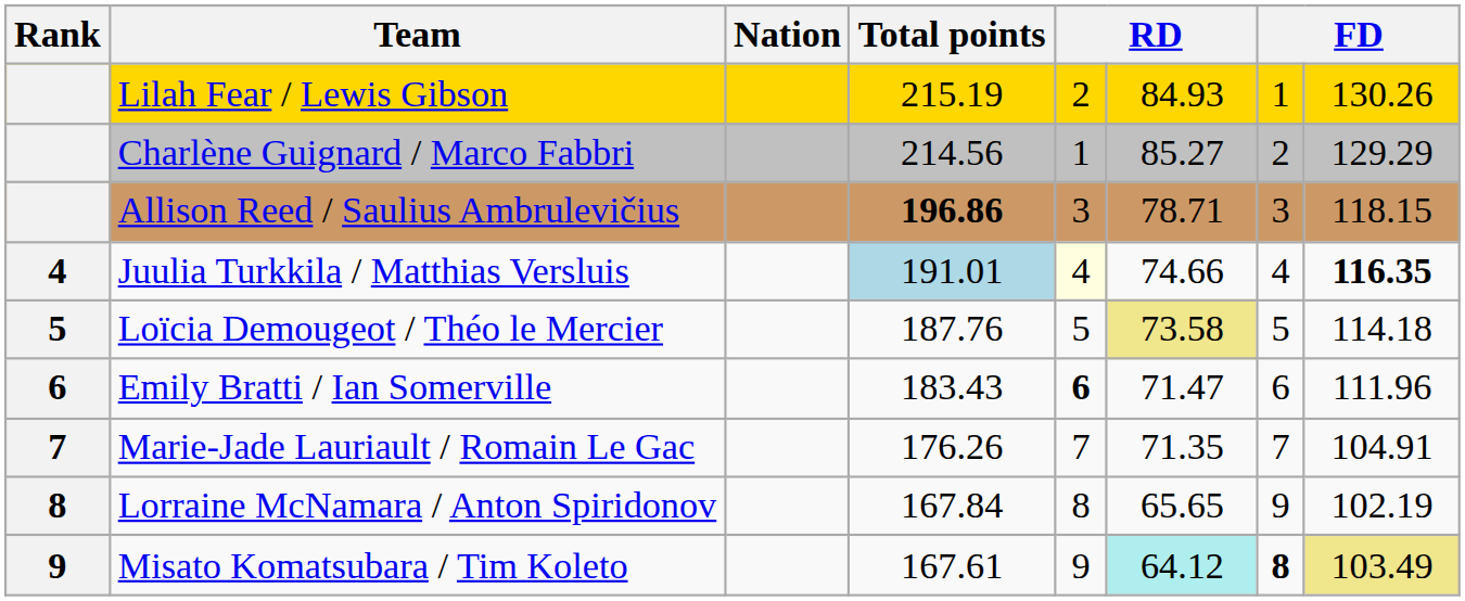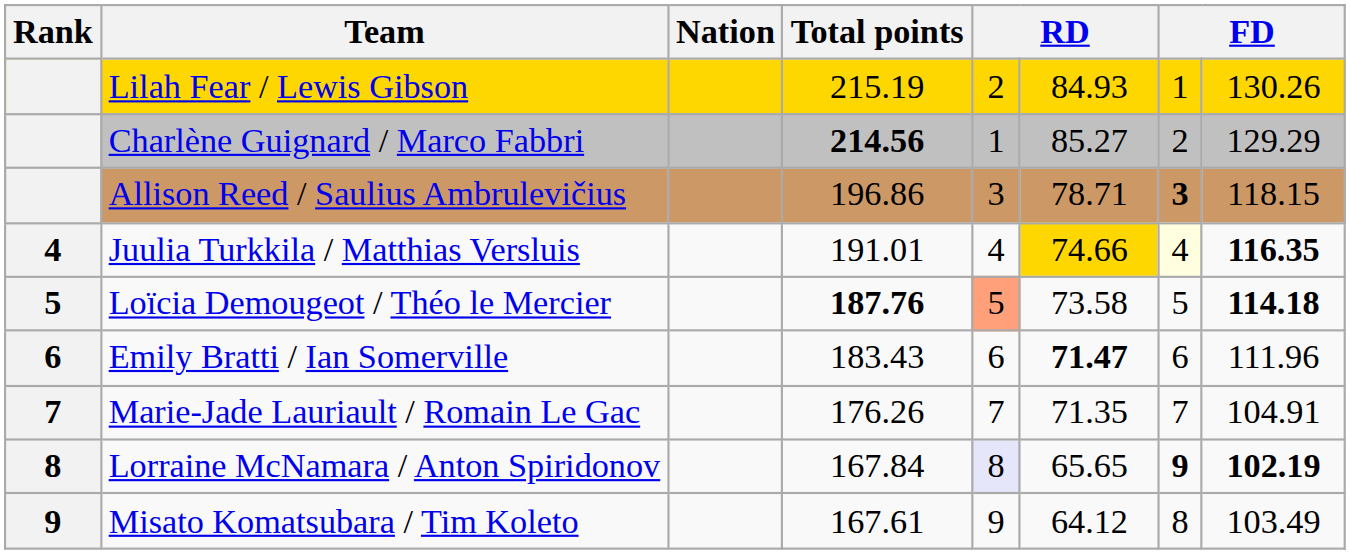Charlène Guignard / Marco Fabbri | Total points: normal -> bold
Allison Reed / Saulius Ambrulevičius | Total points: bold -> normal
Allison Reed / Saulius Ambrulevičius | column 7: normal -> bold
Juulia Turkkila / Matthias Versluis | Total points: lightblue background -> no background
Juulia Turkkila / Matthias Versluis | column 5: lightyellow background -> no background
Juulia Turkkila / Matthias Versluis | column 6: no background -> gold background
Juulia Turkkila / Matthias Versluis | column 7: no background -> lightyellow background
Loïcia Demougeot / Théo le Mercier | Total points: normal -> bold
Loïcia Demougeot / Théo le Mercier | column 5: no background -> lightsalmon background
Loïcia Demougeot / Théo le Mercier | column 6: khaki background -> no background
Loïcia Demougeot / Théo le Mercier | column 8: normal -> bold
Emily Bratti / Ian Somerville | column 5: bold -> normal
Emily Bratti / Ian Somerville | column 6: normal -> bold
Lorraine McNamara / Anton Spiridonov | column 5: no background -> lavender background
Lorraine McNamara / Anton Spiridonov | column 7: normal -> bold
Lorraine McNamara / Anton Spiridonov | column 8: normal -> bold
Misato Komatsubara / Tim Koleto | column 6: paleturquoise background -> no background
Misato Komatsubara / Tim Koleto | column 7: bold -> normal
Misato Komatsubara / Tim Koleto | column 8: khaki background -> no background
